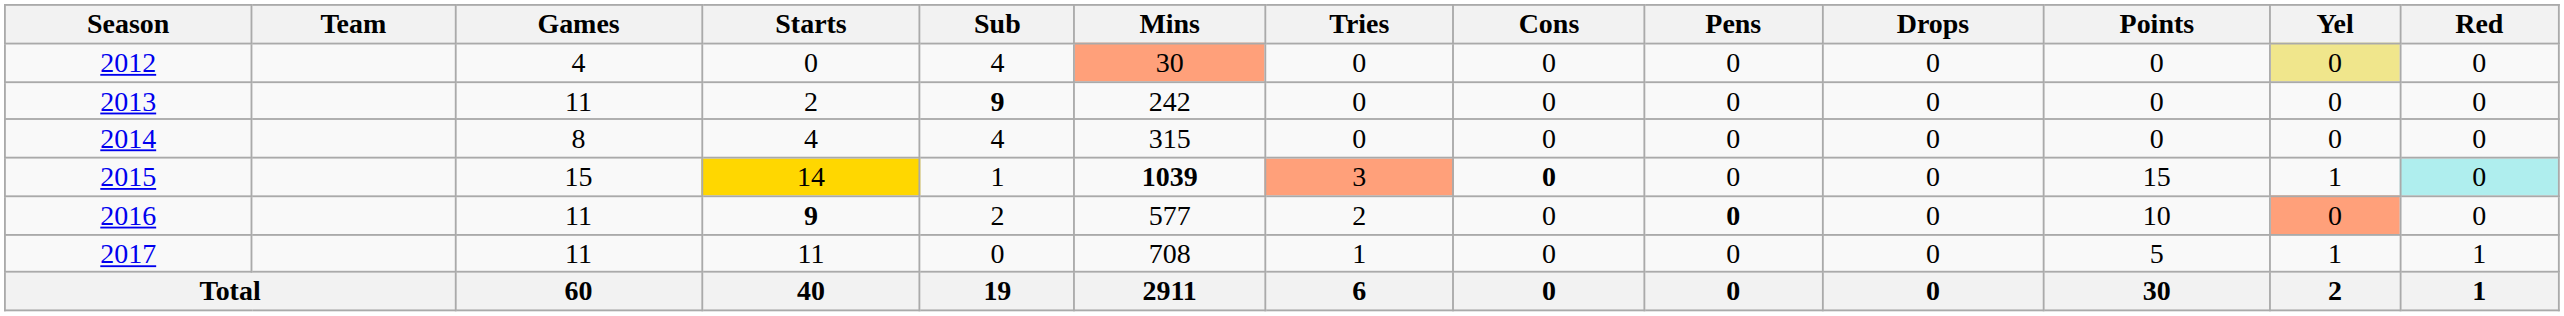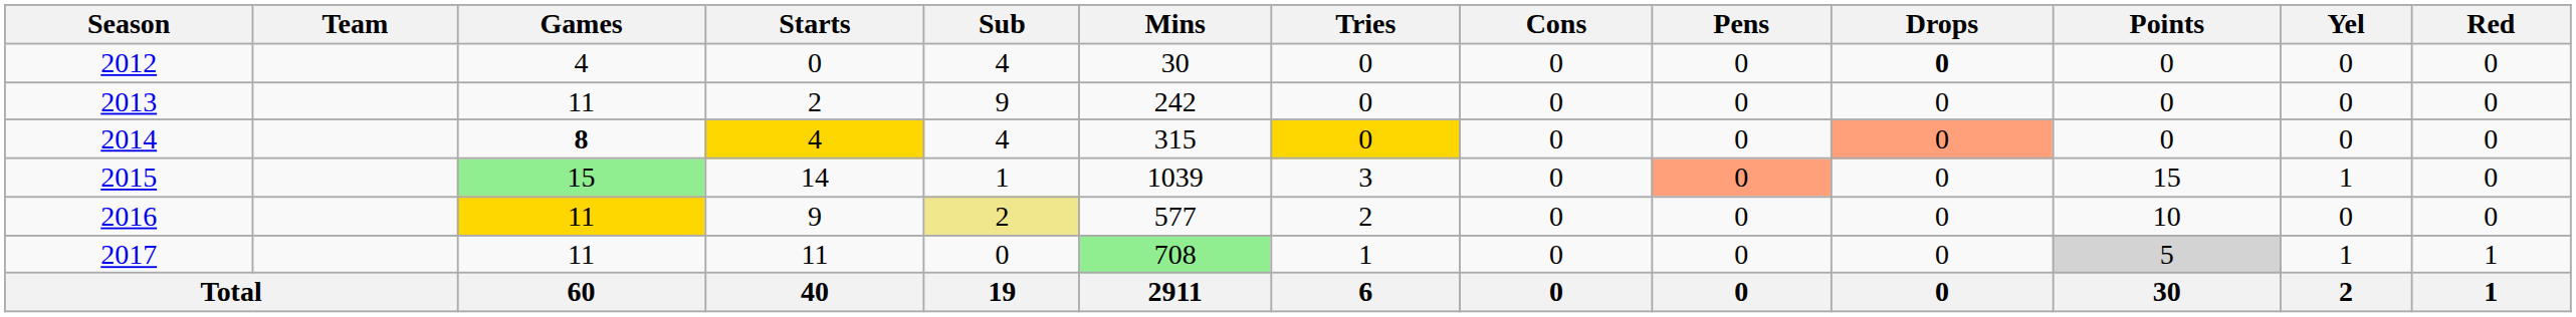2012 | Mins: lightsalmon background -> no background
2012 | Drops: normal -> bold
2012 | Yel: khaki background -> no background
2013 | Sub: bold -> normal
2014 | Games: normal -> bold
2014 | Starts: no background -> gold background
2014 | Tries: no background -> gold background
2014 | Drops: no background -> lightsalmon background
2015 | Games: no background -> lightgreen background
2015 | Starts: gold background -> no background
2015 | Mins: bold -> normal
2015 | Tries: lightsalmon background -> no background
2015 | Cons: bold -> normal
2015 | Pens: no background -> lightsalmon background
2015 | Red: paleturquoise background -> no background
2016 | Games: no background -> gold background
2016 | Starts: bold -> normal
2016 | Sub: no background -> khaki background
2016 | Pens: bold -> normal
2016 | Yel: lightsalmon background -> no background
2017 | Mins: no background -> lightgreen background
2017 | Points: no background -> lightgrey background
